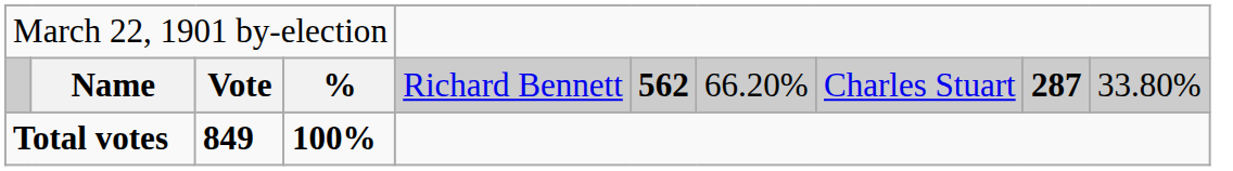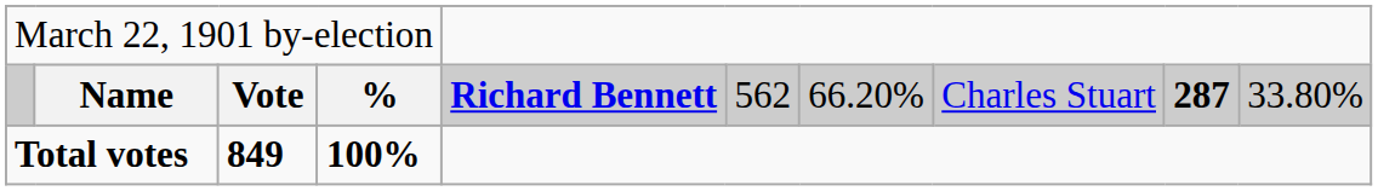row 2 | column 5: normal -> bold
row 2 | column 6: bold -> normal
